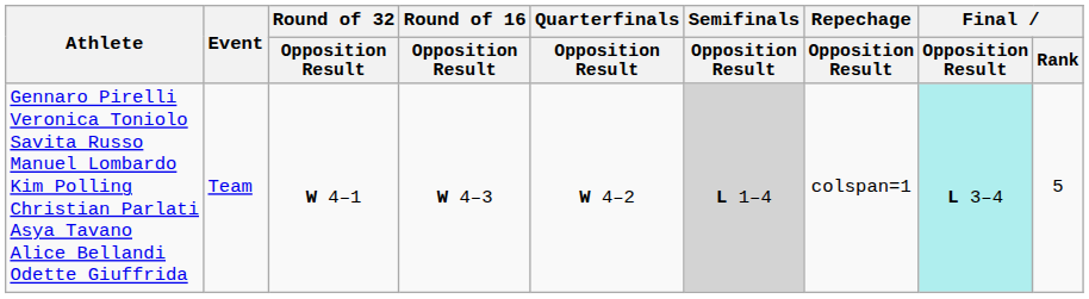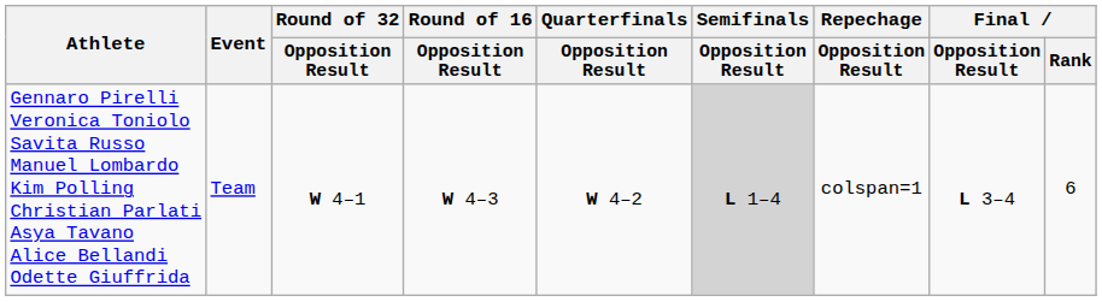row 3 | Final / Opposition Result: paleturquoise background -> no background
row 3 | Final / Rank: 5 -> 6
